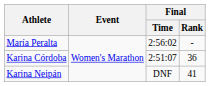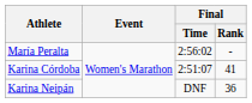Karina Córdoba | Final / Rank: 36 -> 41
Karina Neipán | Final / Rank: 41 -> 36
